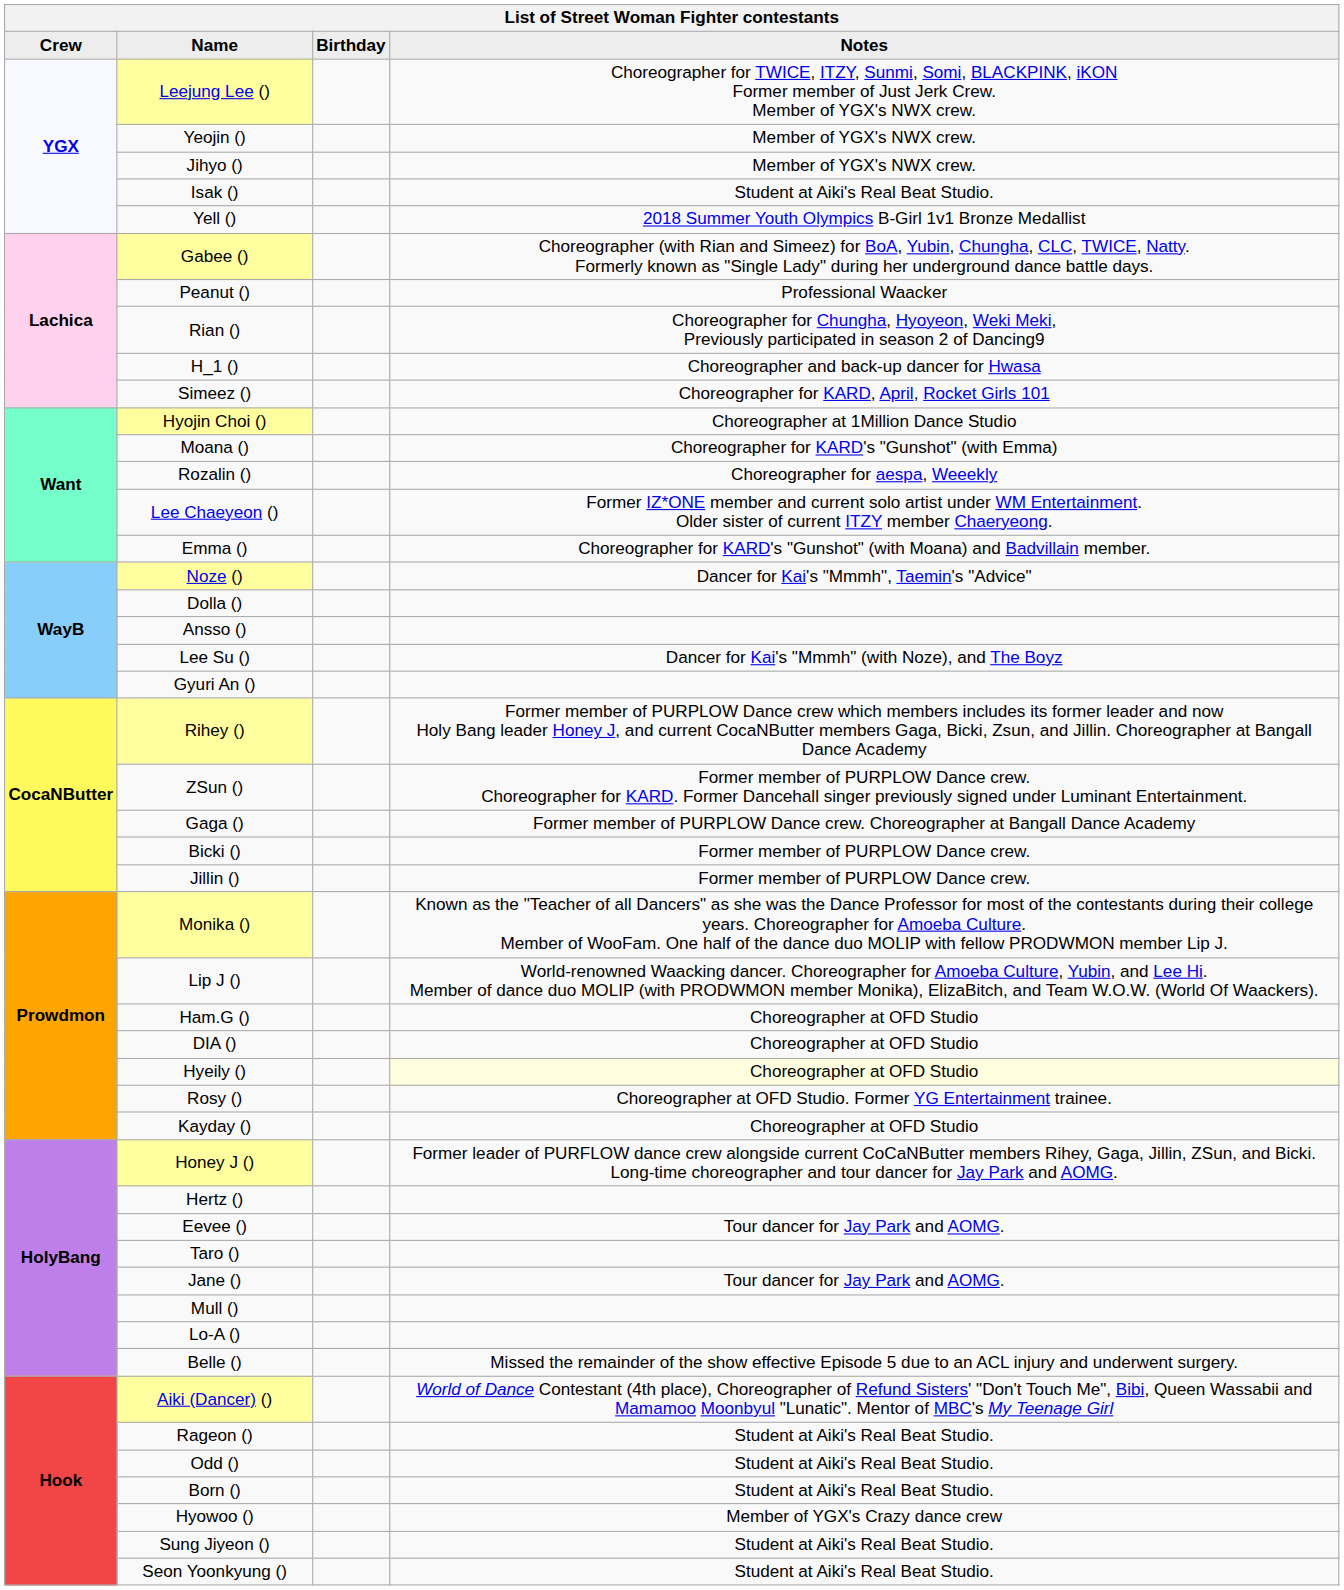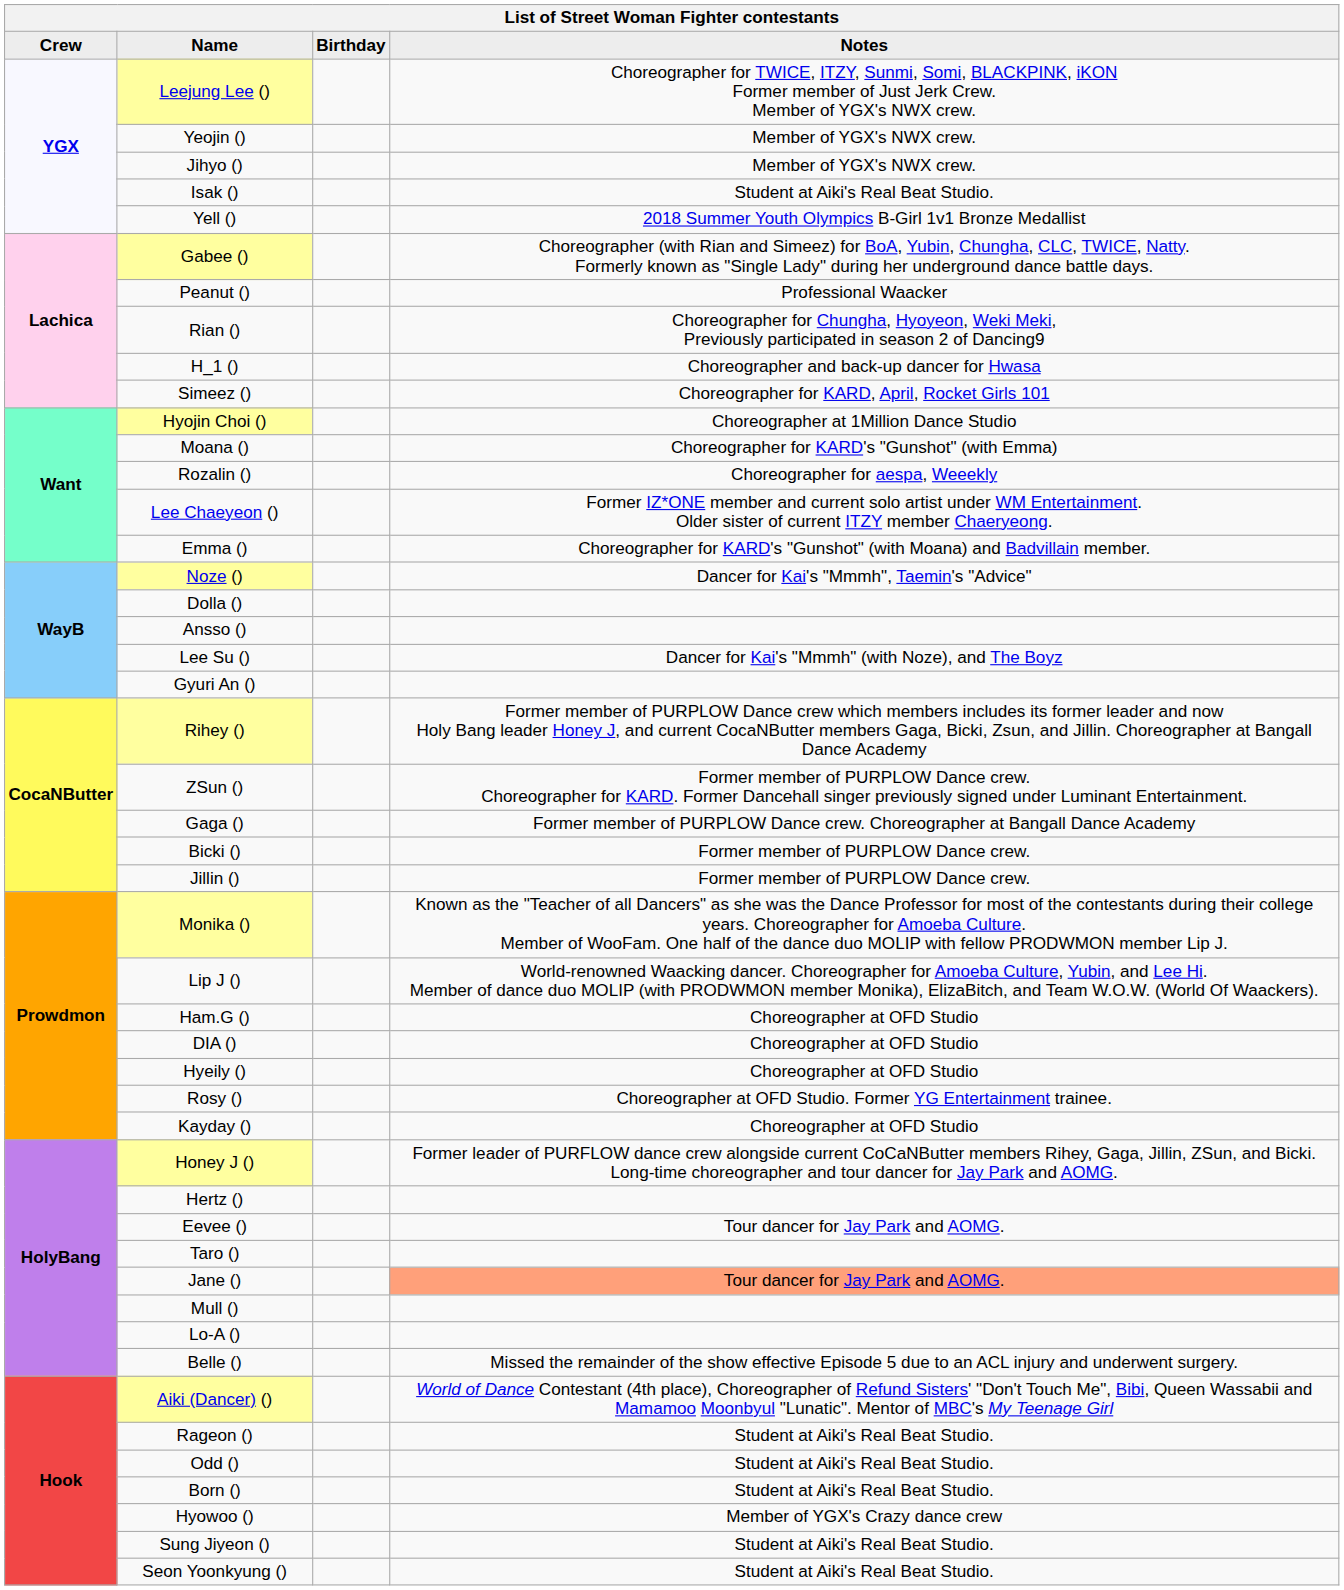Hyeily () | Notes: lightyellow background -> no background
Jane () | Notes: no background -> lightsalmon background
